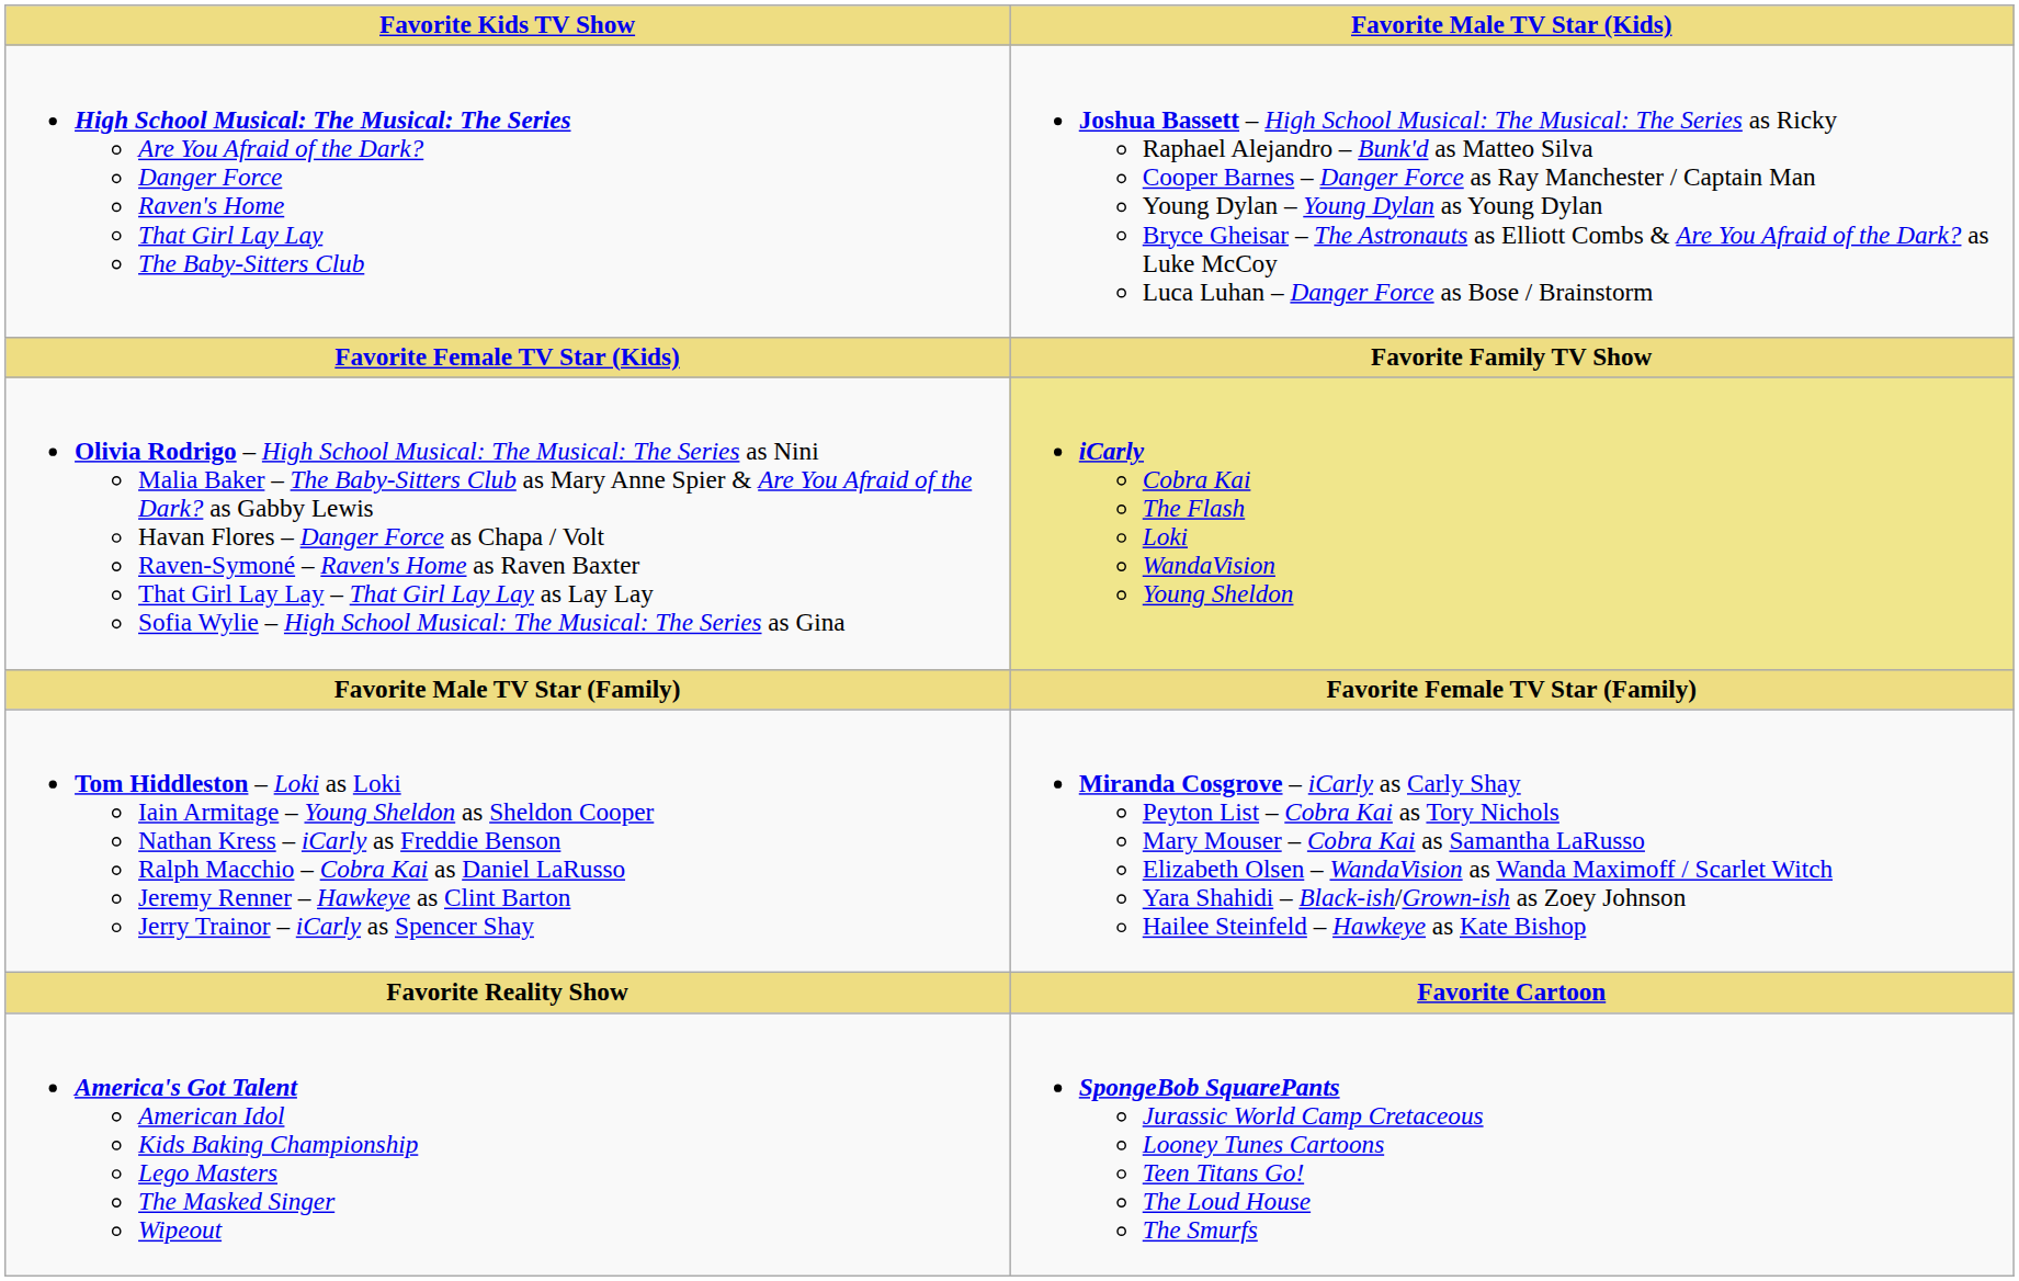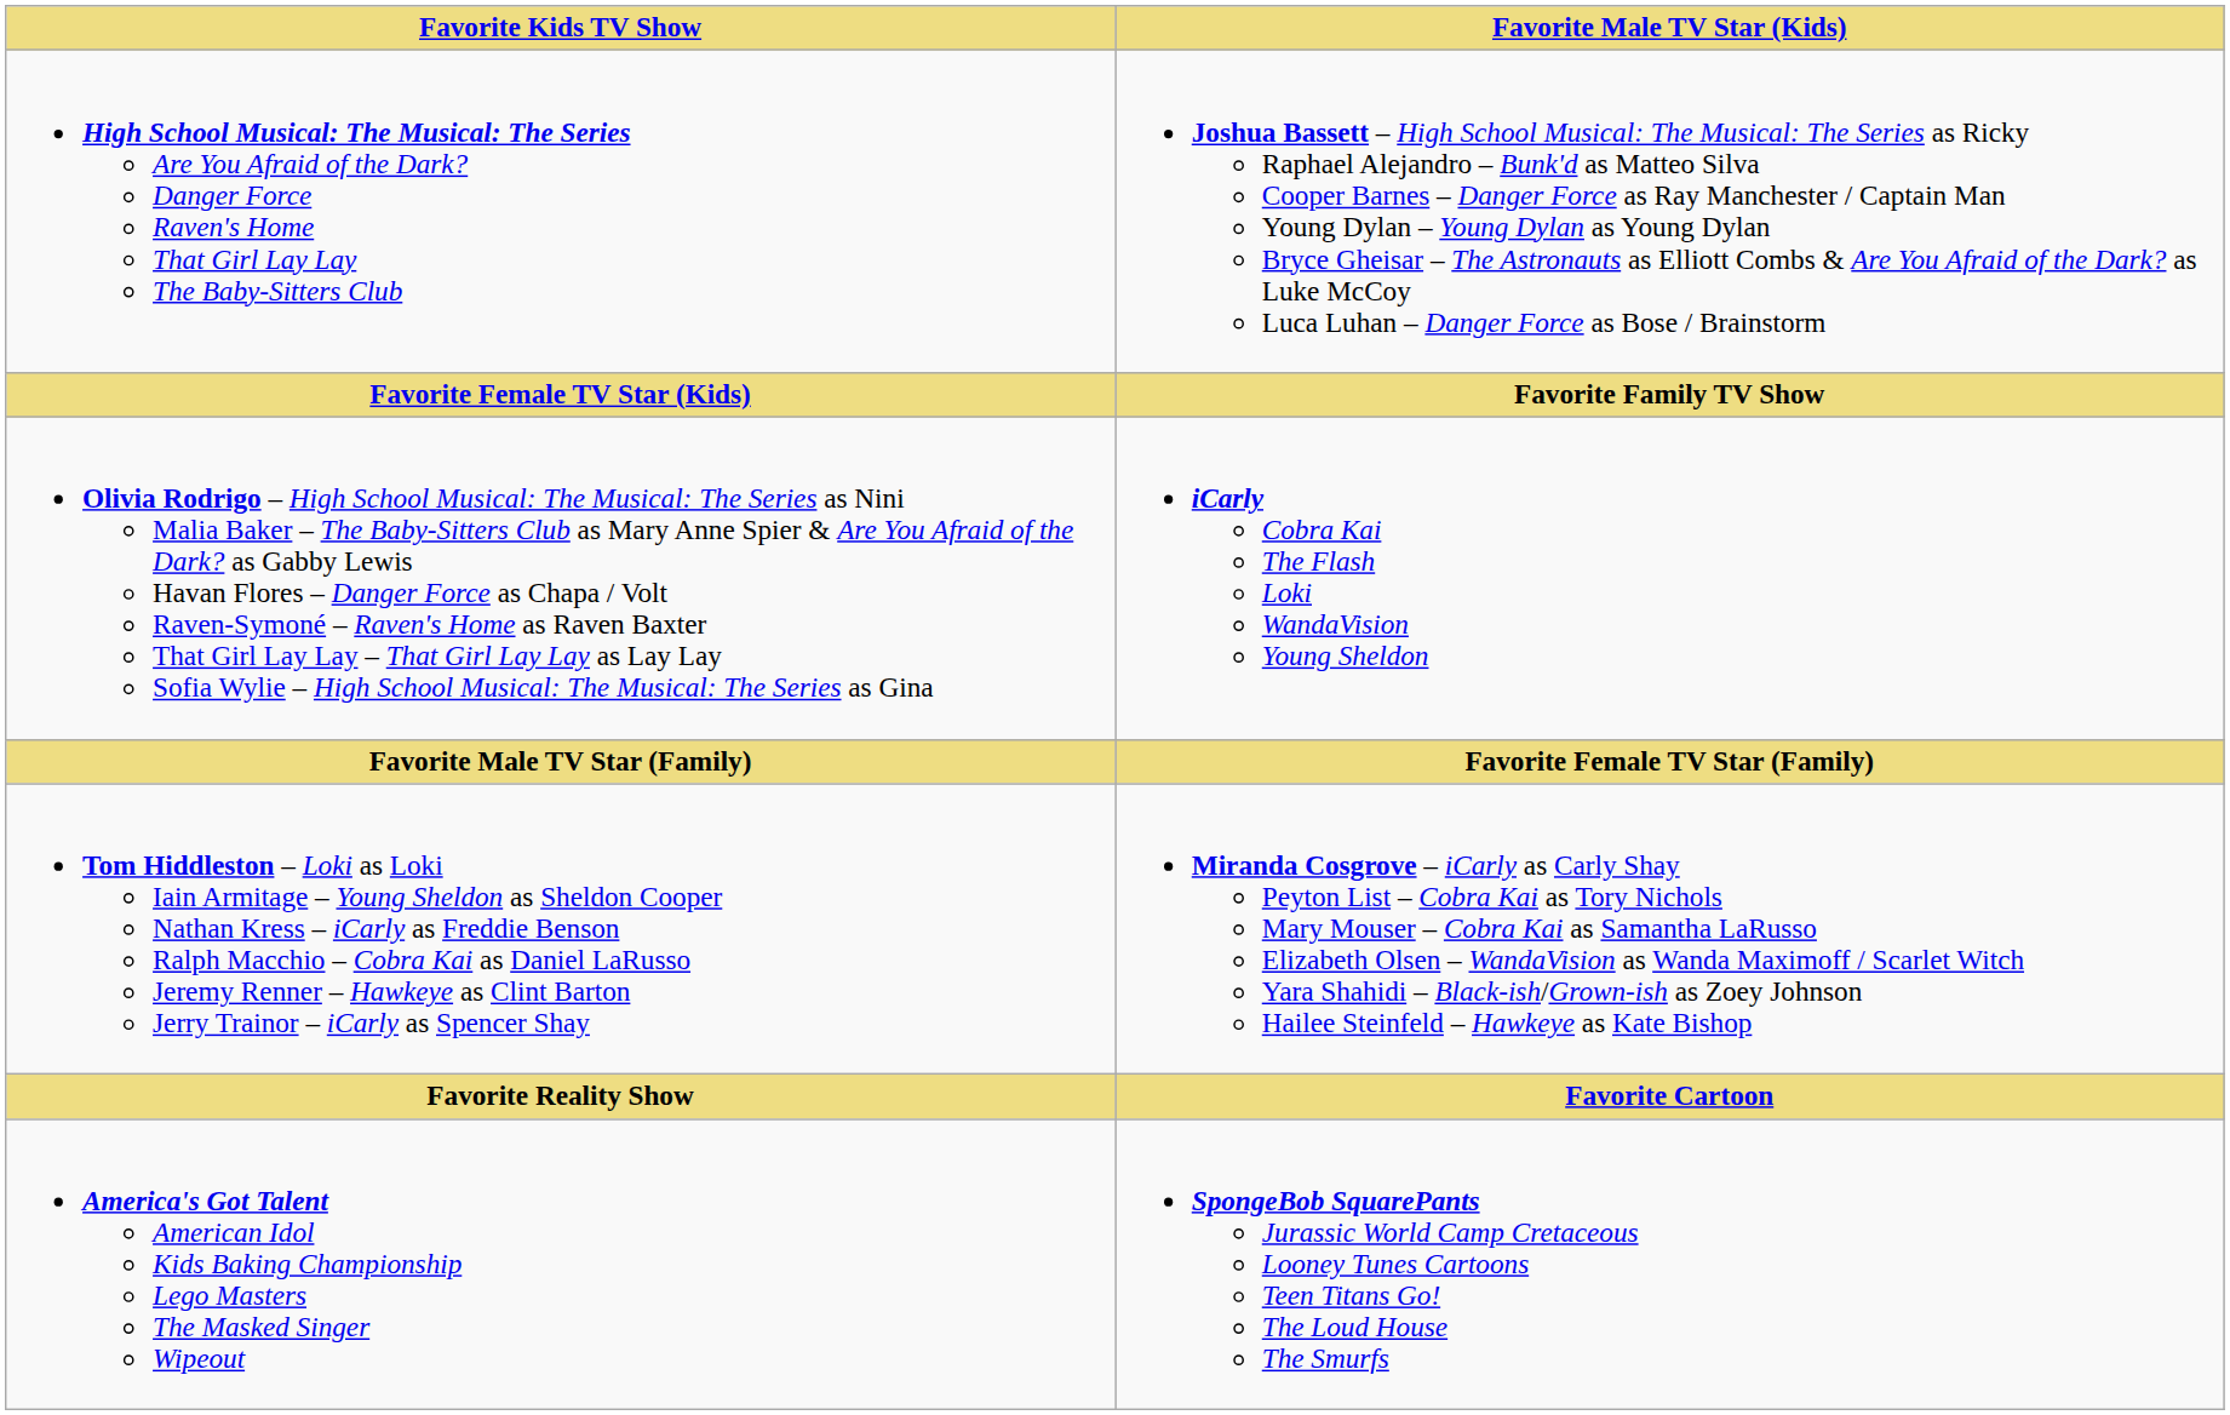row 4 | Favorite Male TV Star (Kids): khaki background -> no background
